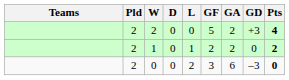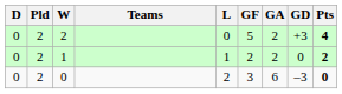columns swapped: Teams <-> D
